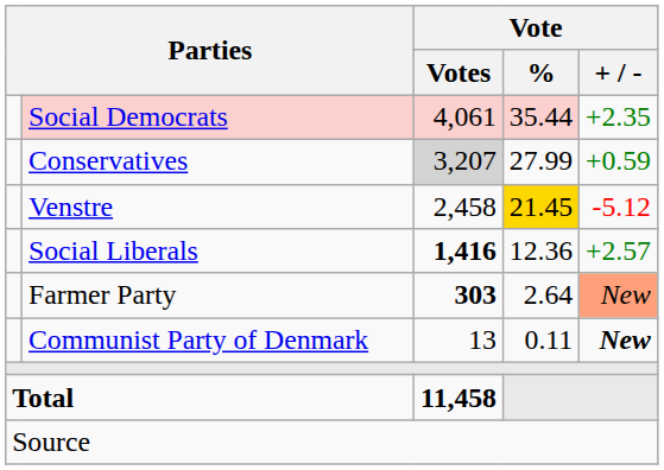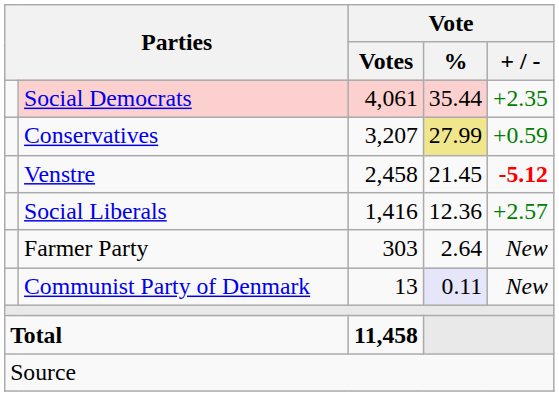Conservatives | Vote / Votes: lightgrey background -> no background
Conservatives | Vote / %: no background -> khaki background
Venstre | Vote / %: gold background -> no background
Venstre | Vote / + / -: normal -> bold
Social Liberals | Vote / Votes: bold -> normal
Farmer Party | Vote / Votes: bold -> normal
Farmer Party | Vote / + / -: lightsalmon background -> no background
Communist Party of Denmark | Vote / %: no background -> lavender background
Communist Party of Denmark | Vote / + / -: bold -> normal
